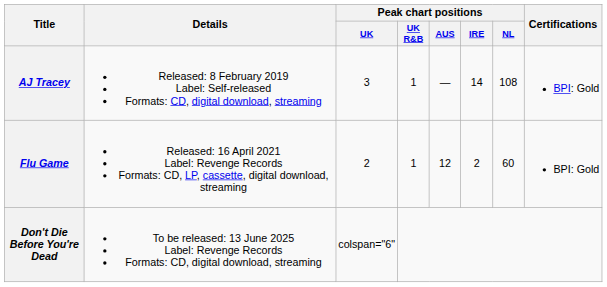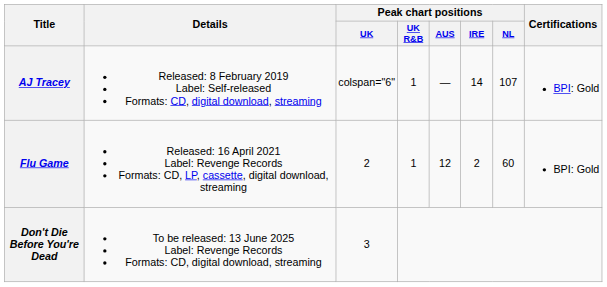AJ Tracey | Peak chart positions / UK: 3 -> colspan="6"
AJ Tracey | Peak chart positions / NL: 108 -> 107
Don't Die Before You're Dead | Peak chart positions / UK: colspan="6" -> 3
